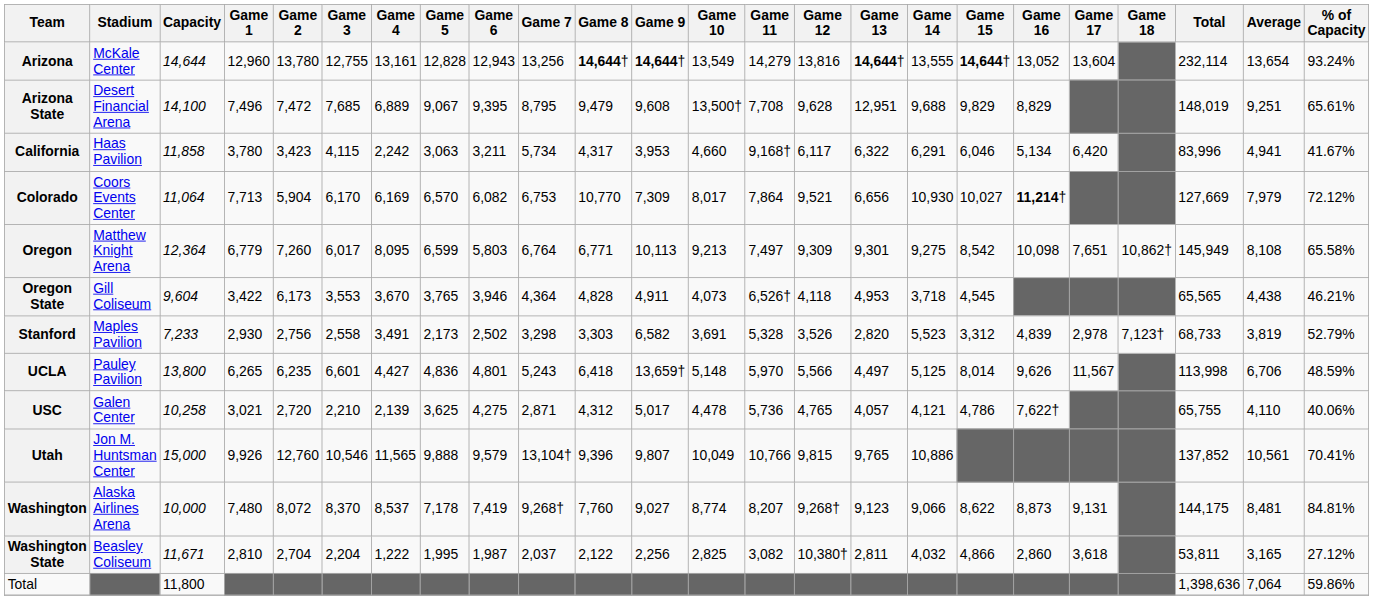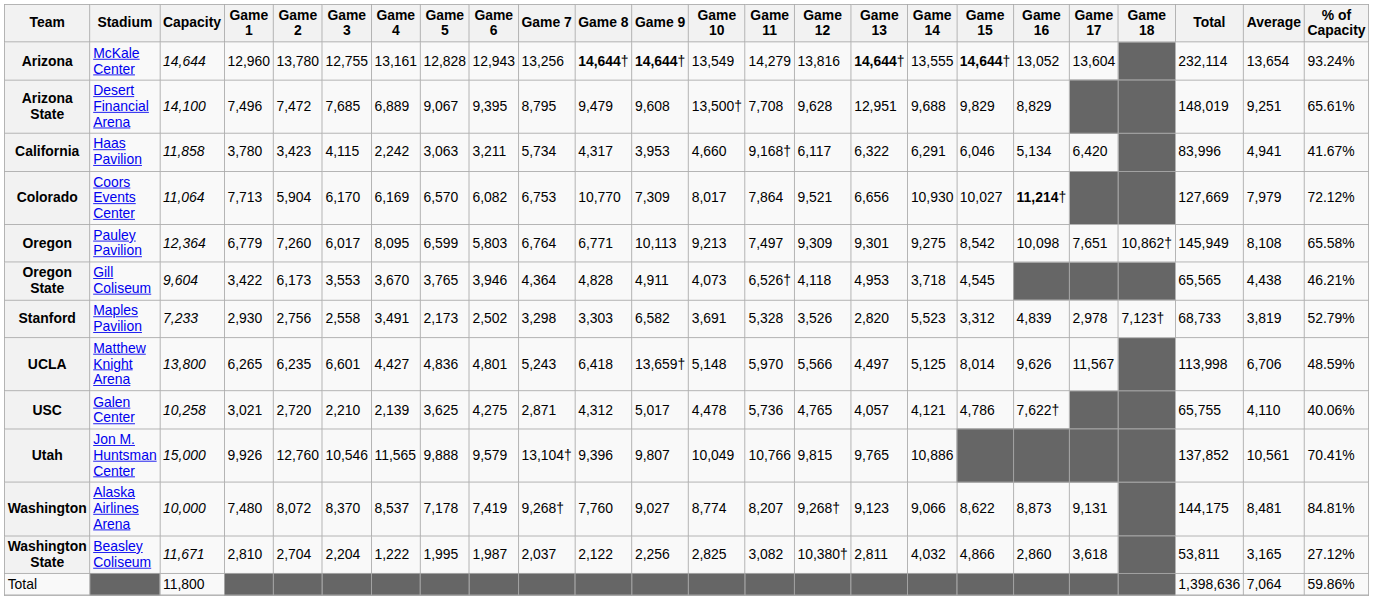Oregon | Stadium: Matthew Knight Arena -> Pauley Pavilion
UCLA | Stadium: Pauley Pavilion -> Matthew Knight Arena
